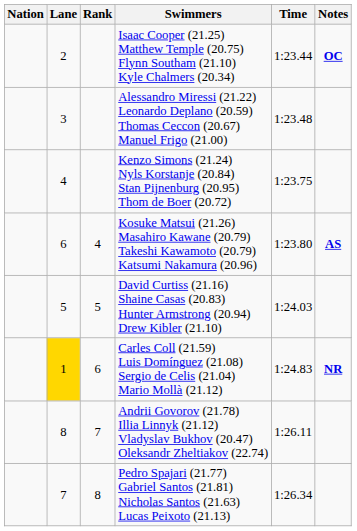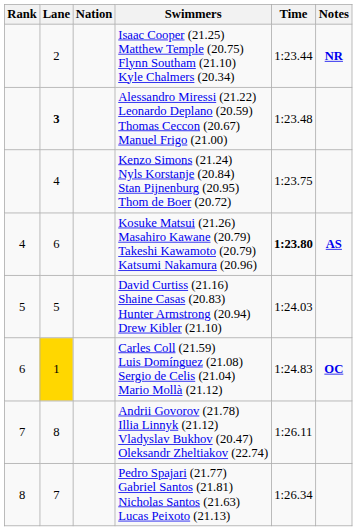columns swapped: Rank <-> Nation
row 2 | Notes: OC -> NR
row 3 | Lane: normal -> bold
row 5 | Time: normal -> bold
row 7 | Notes: NR -> OC
